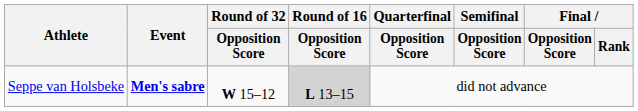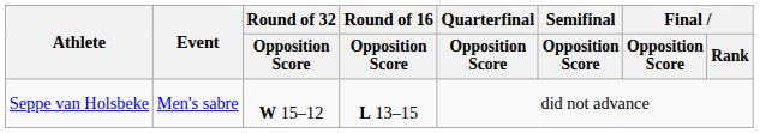Seppe van Holsbeke | Event: bold -> normal
Seppe van Holsbeke | Round of 16 / Opposition Score: lightgrey background -> no background
